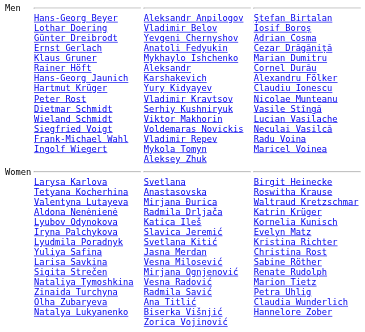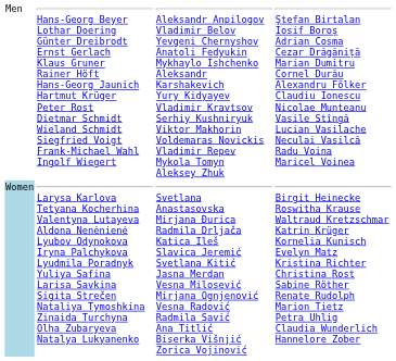Women | column 1: no background -> lightblue background
